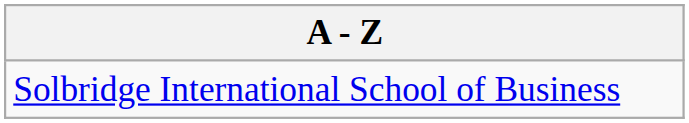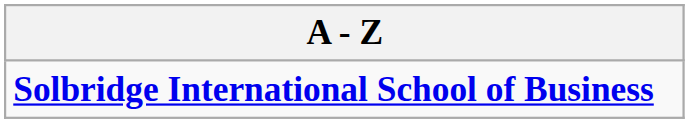row 2 | column 1: normal -> bold
